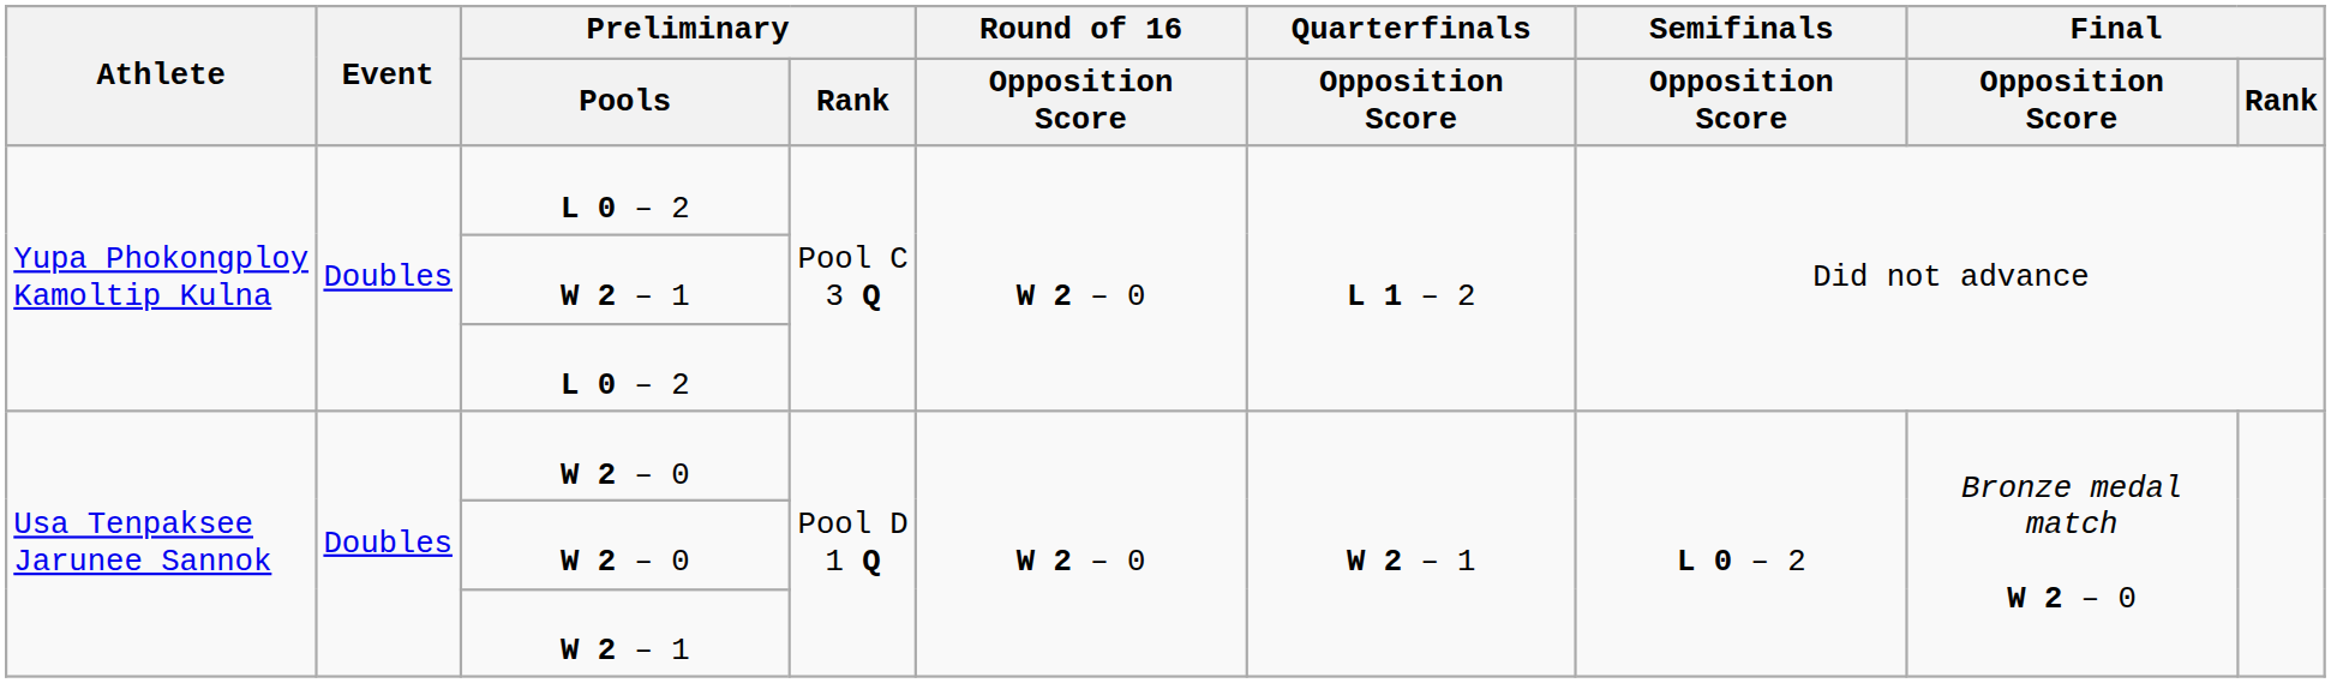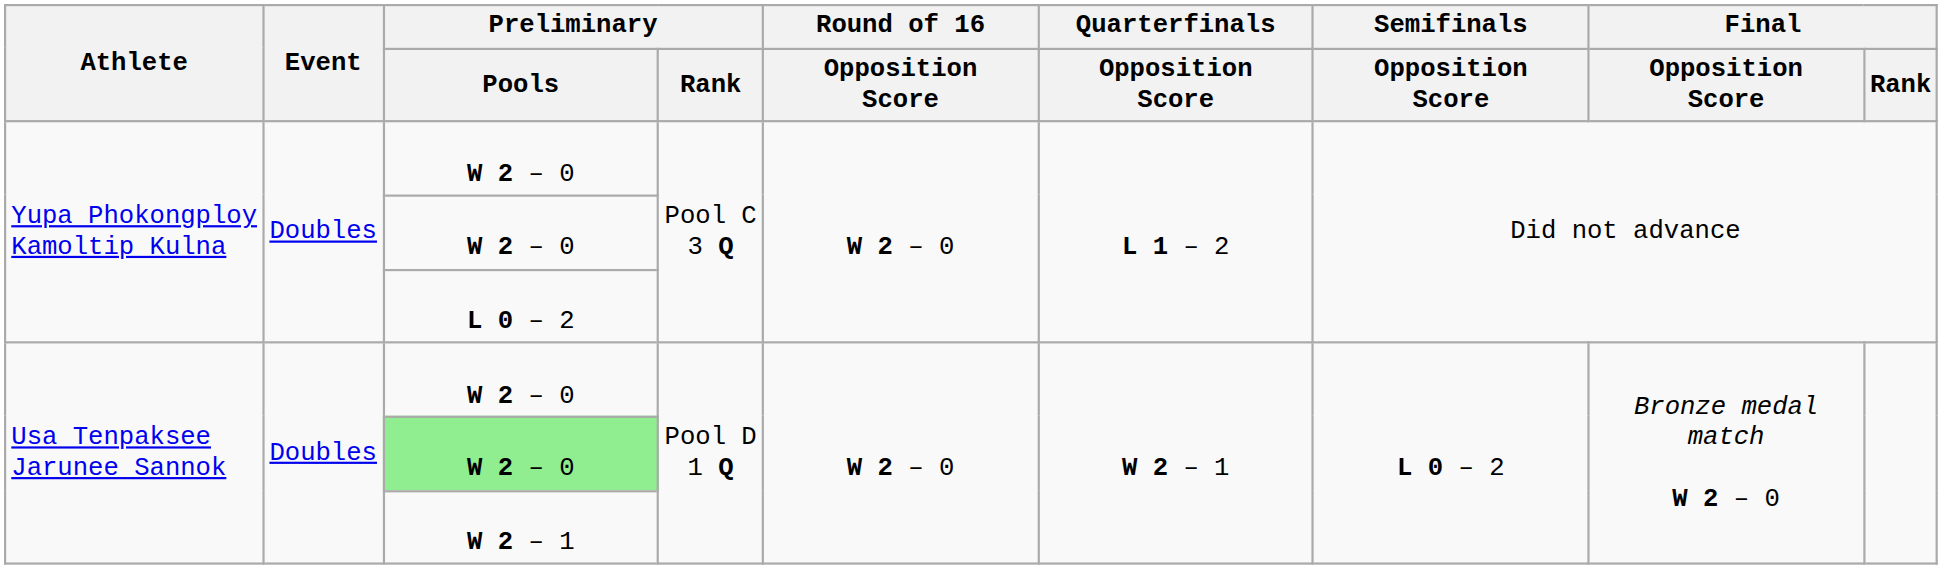row 3 | Preliminary / Pools: L 0 – 2 -> W 2 – 0
row 4 | Preliminary / Pools: W 2 – 1 -> W 2 – 0
row 7 | Preliminary / Pools: no background -> lightgreen background
